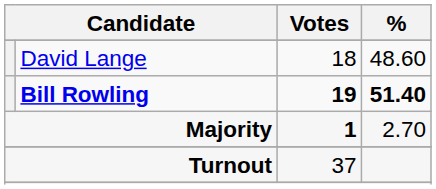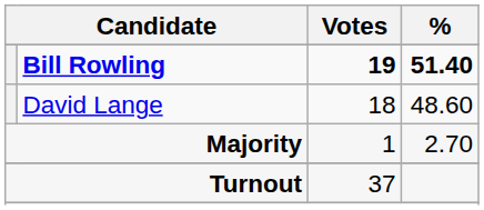rows swapped: Bill Rowling <-> David Lange
Majority | Votes: bold -> normal
